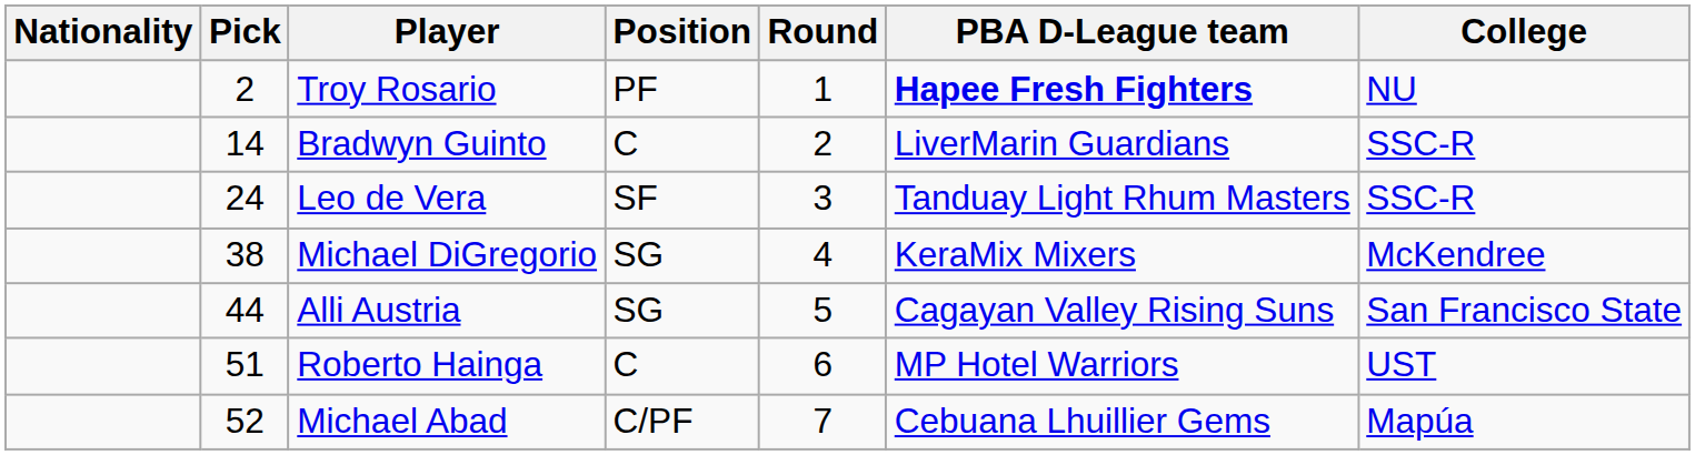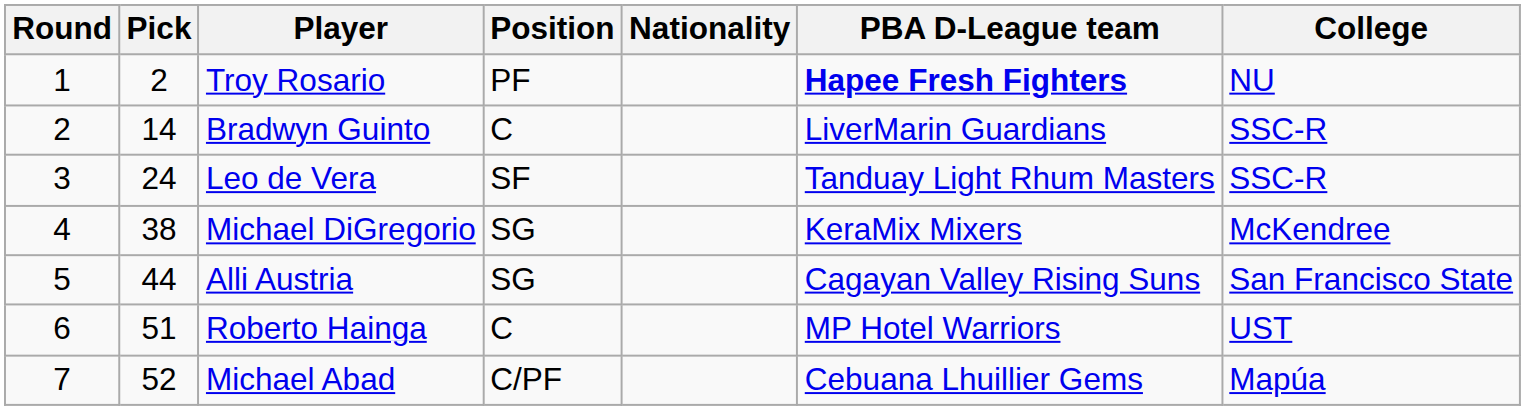columns swapped: Round <-> Nationality
